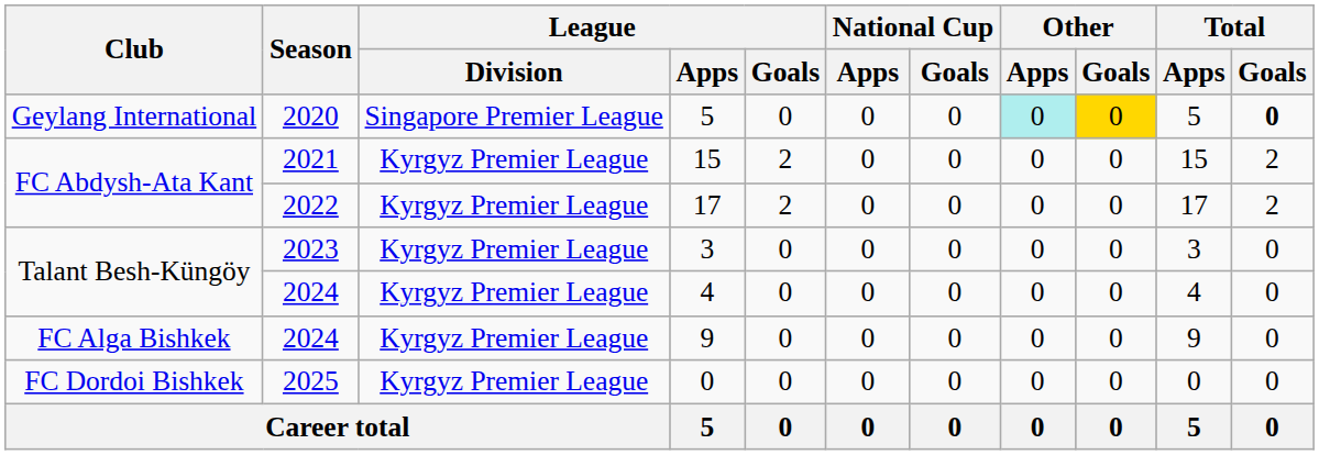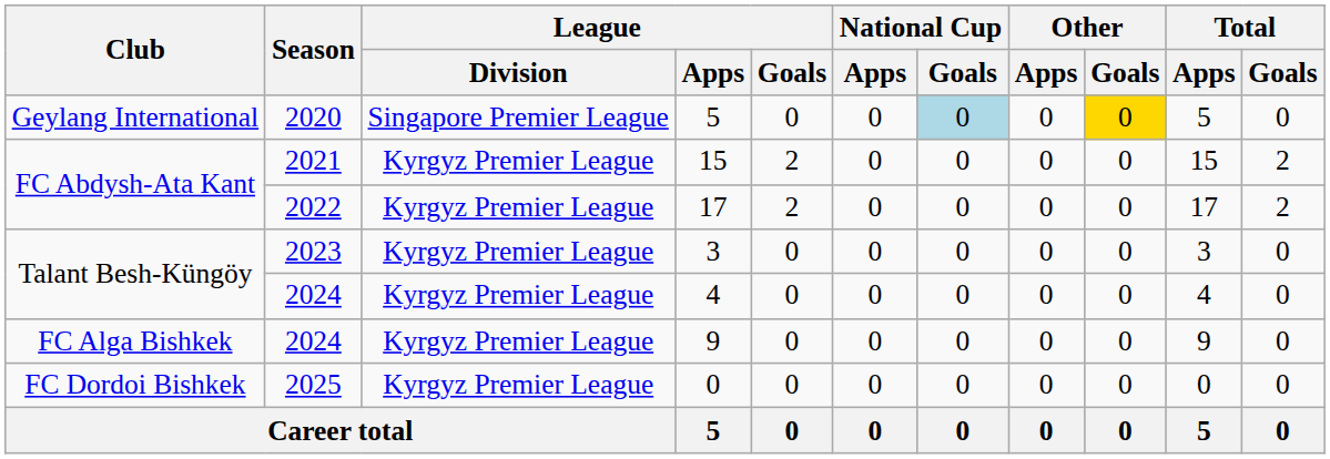2020 / 5 | National Cup / Goals: no background -> lightblue background
2020 / 5 | Other / Apps: paleturquoise background -> no background
2020 / 5 | Total / Goals: bold -> normal
